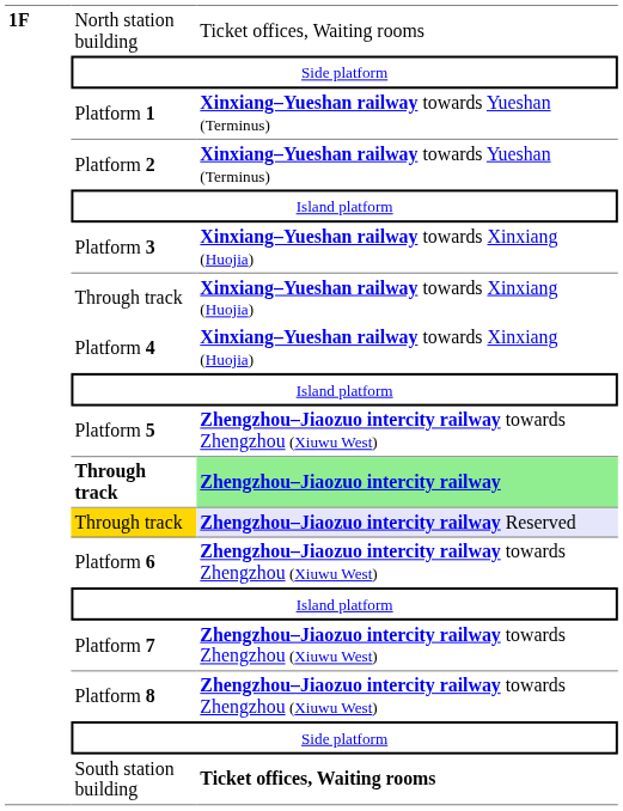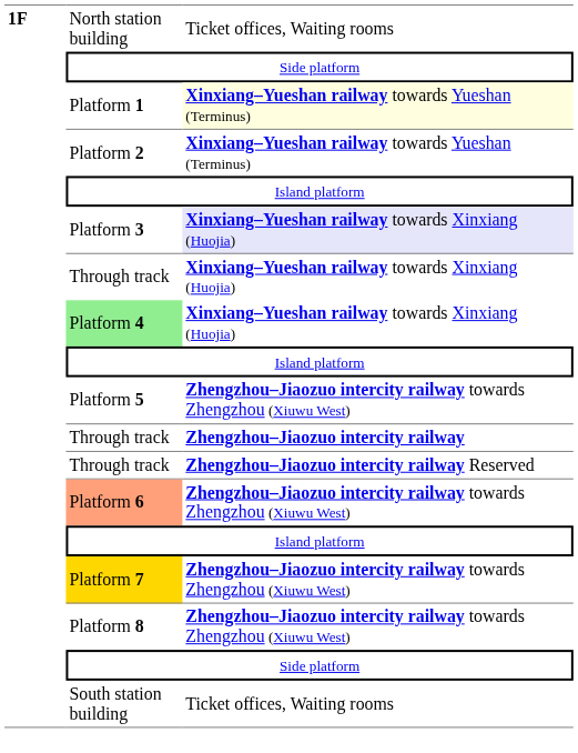Platform 1 | column 3: no background -> lightyellow background
Platform 3 | column 3: no background -> lavender background
Platform 4 | column 2: no background -> lightgreen background
Through track / Zhengzhou–Jiaozuo intercity railway | column 2: bold -> normal
Through track / Zhengzhou–Jiaozuo intercity railway | column 3: lightgreen background -> no background
Through track / Zhengzhou–Jiaozuo intercity railway Reserved | column 2: gold background -> no background
Through track / Zhengzhou–Jiaozuo intercity railway Reserved | column 3: lavender background -> no background
Platform 6 | column 2: no background -> lightsalmon background
Platform 7 | column 2: no background -> gold background
South station building | column 3: bold -> normal
